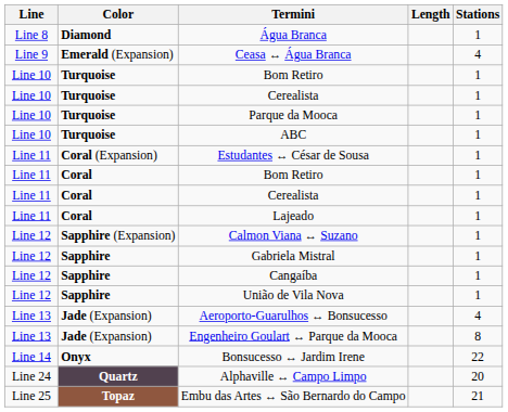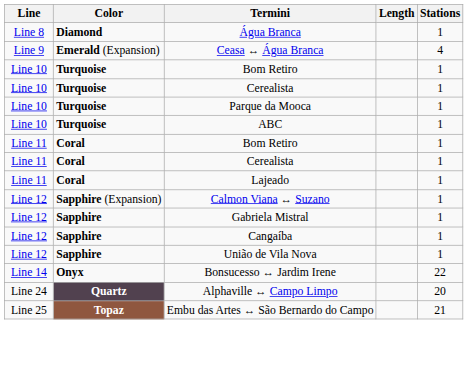- row: Line 11 | Coral (Expansion) | Estudantes ↔ César de Sousa | 1
- row: Line 13 | Jade (Expansion) | Aeroporto-Guarulhos ↔ Bonsucesso | 4
- row: Line 13 | Jade (Expansion) | Engenheiro Goulart ↔ Parque da Mooca | 8
